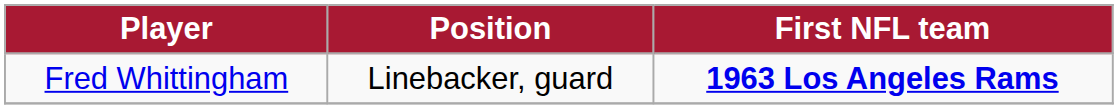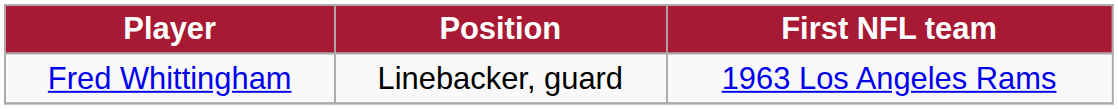Fred Whittingham | First NFL team: bold -> normal
